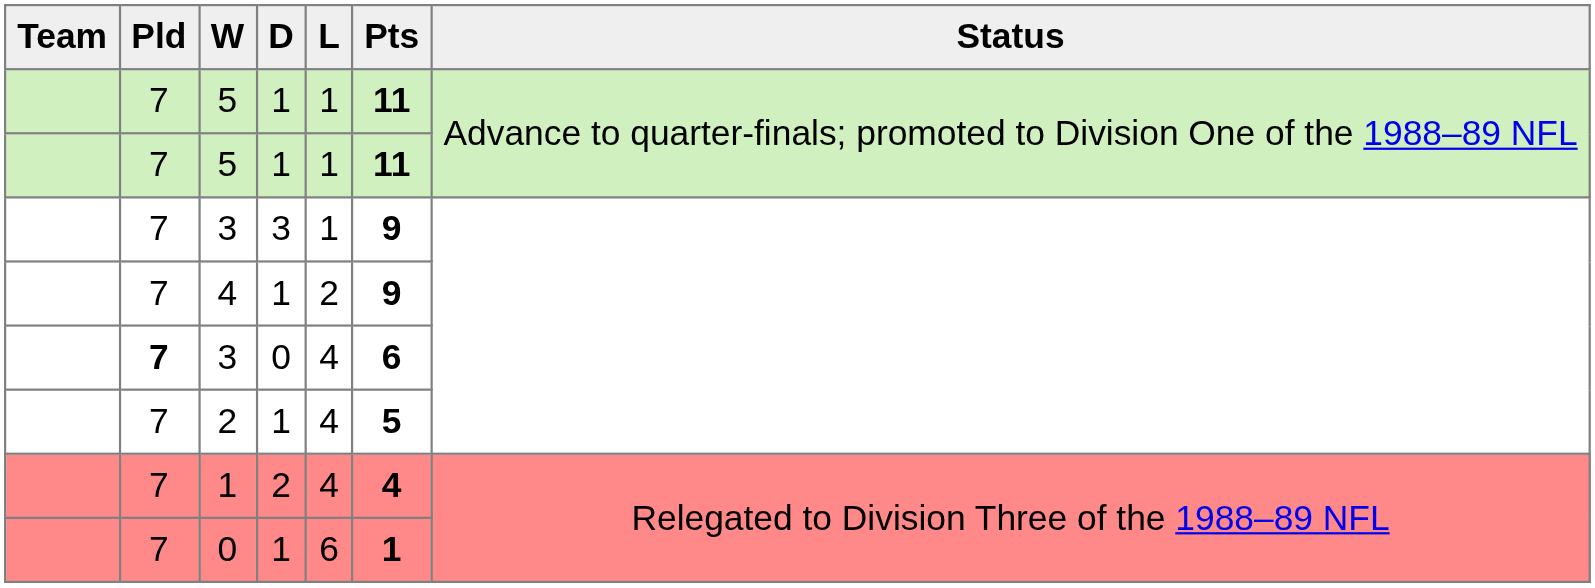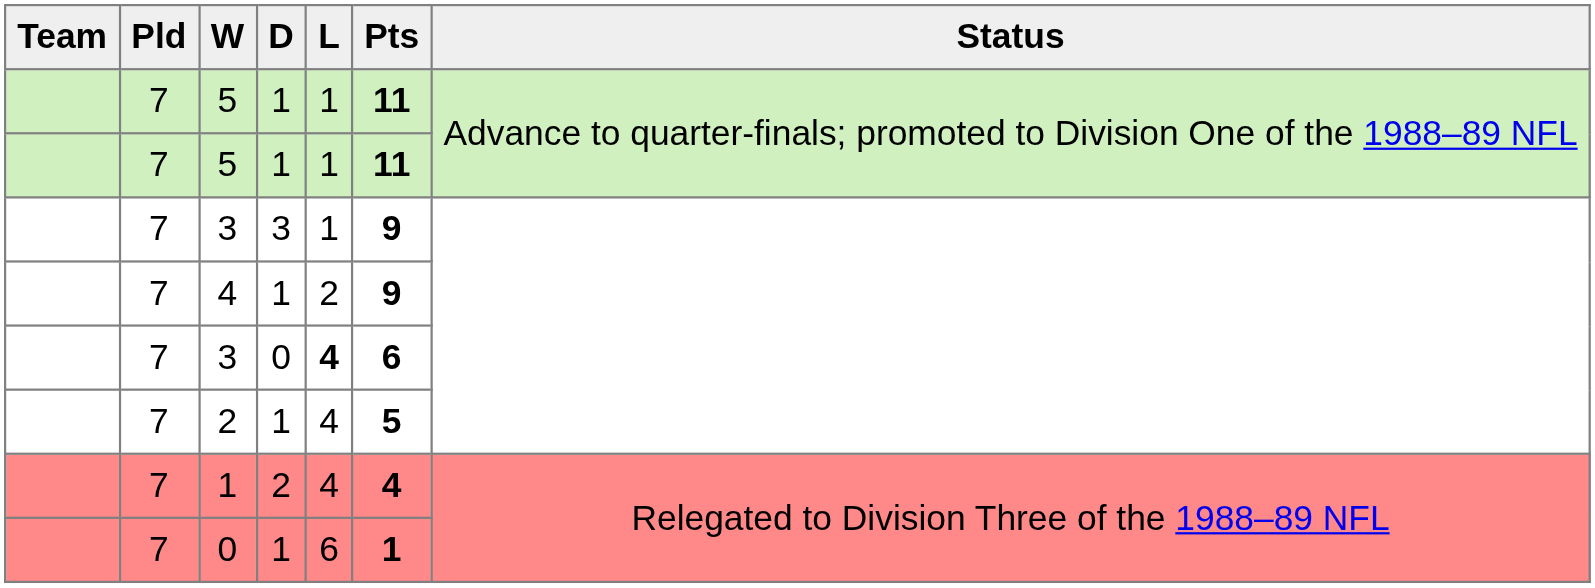3 / 0 | Pld: bold -> normal
3 / 0 | L: normal -> bold
